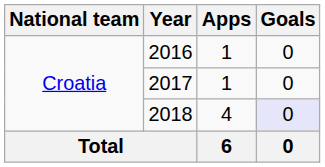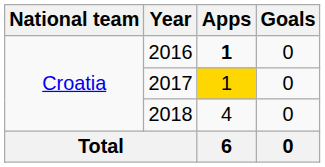2016 | Apps: normal -> bold
2017 | Apps: no background -> gold background
2018 | Goals: lavender background -> no background
